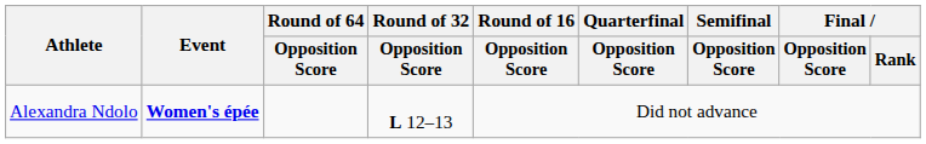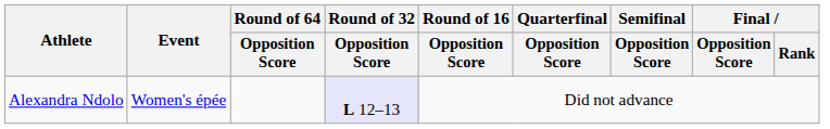Alexandra Ndolo | Event: bold -> normal
Alexandra Ndolo | Round of 32 / Opposition Score: no background -> lavender background
